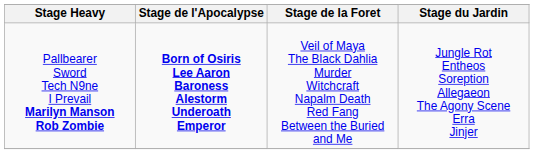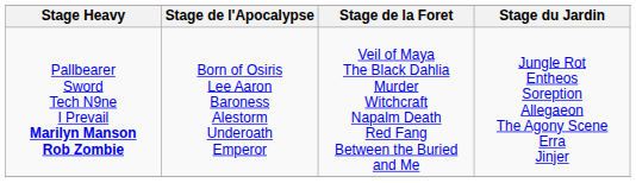row 2 | Stage de l'Apocalypse: bold -> normal
